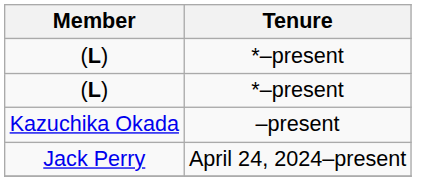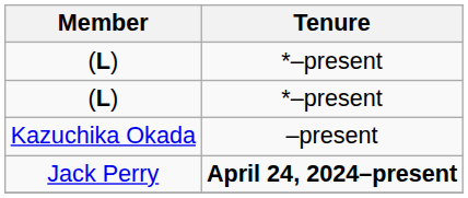row 5 | Tenure: normal -> bold
